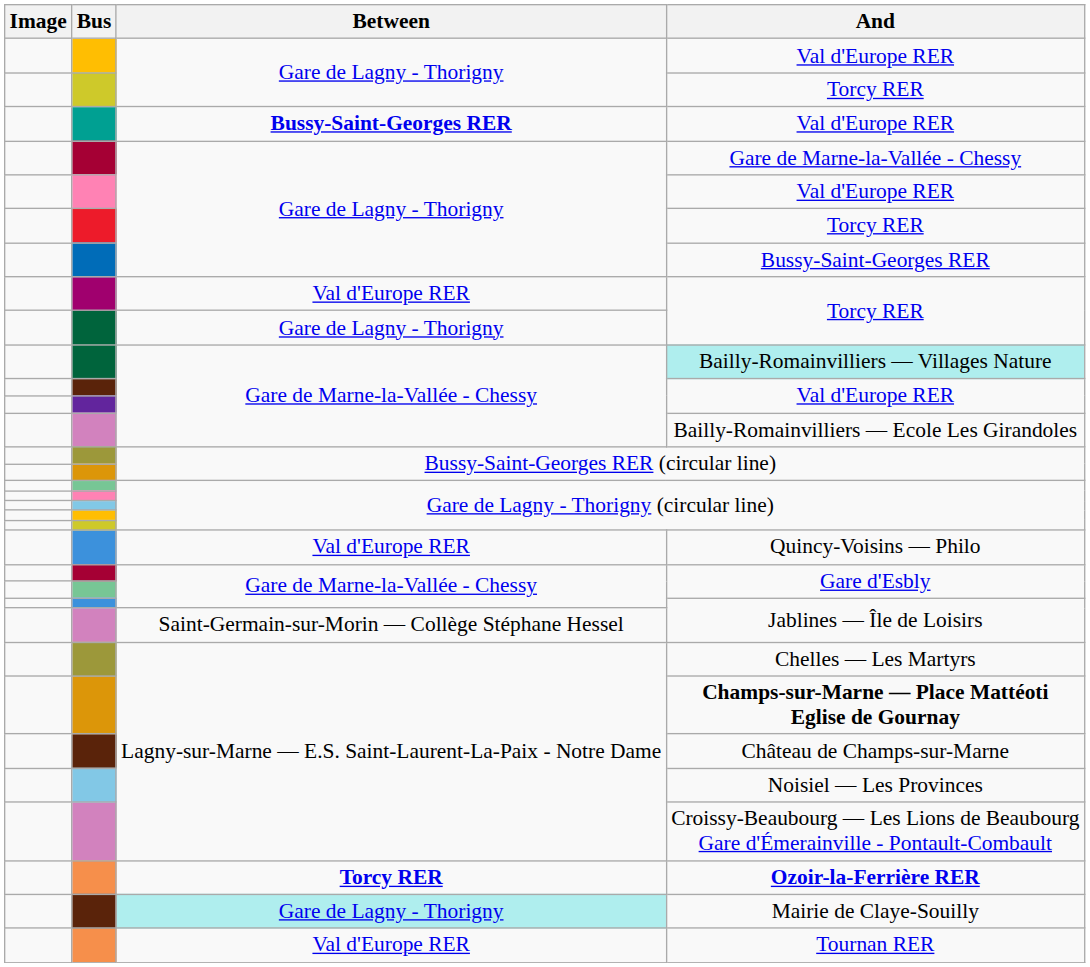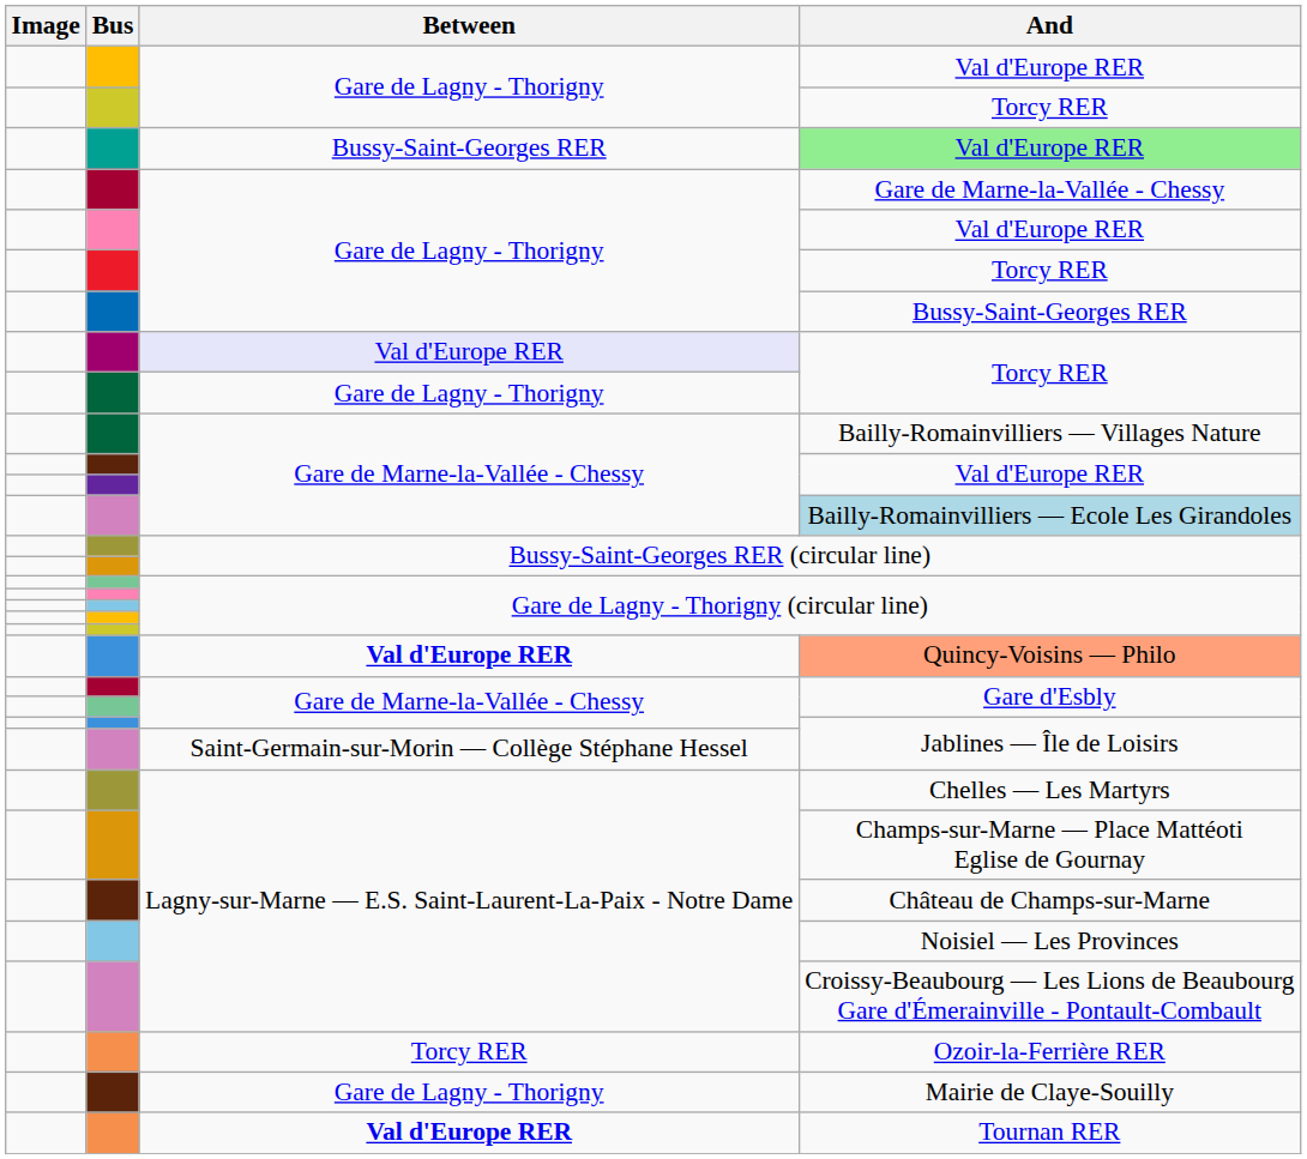Bussy-Saint-Georges RER / Val d'Europe RER | Between: bold -> normal
Bussy-Saint-Georges RER / Val d'Europe RER | And: no background -> lightgreen background
Val d'Europe RER / Torcy RER | Between: no background -> lavender background
Bailly-Romainvilliers — Villages Nature | And: paleturquoise background -> no background
Bailly-Romainvilliers — Ecole Les Girandoles | And: no background -> lightblue background
Quincy-Voisins — Philo | Between: normal -> bold
Quincy-Voisins — Philo | And: no background -> lightsalmon background
Champs-sur-Marne — Place Mattéoti Eglise de Gournay | And: bold -> normal
Ozoir-la-Ferrière RER | Between: bold -> normal
Ozoir-la-Ferrière RER | And: bold -> normal
Mairie de Claye-Souilly | Between: paleturquoise background -> no background
Tournan RER | Between: normal -> bold
